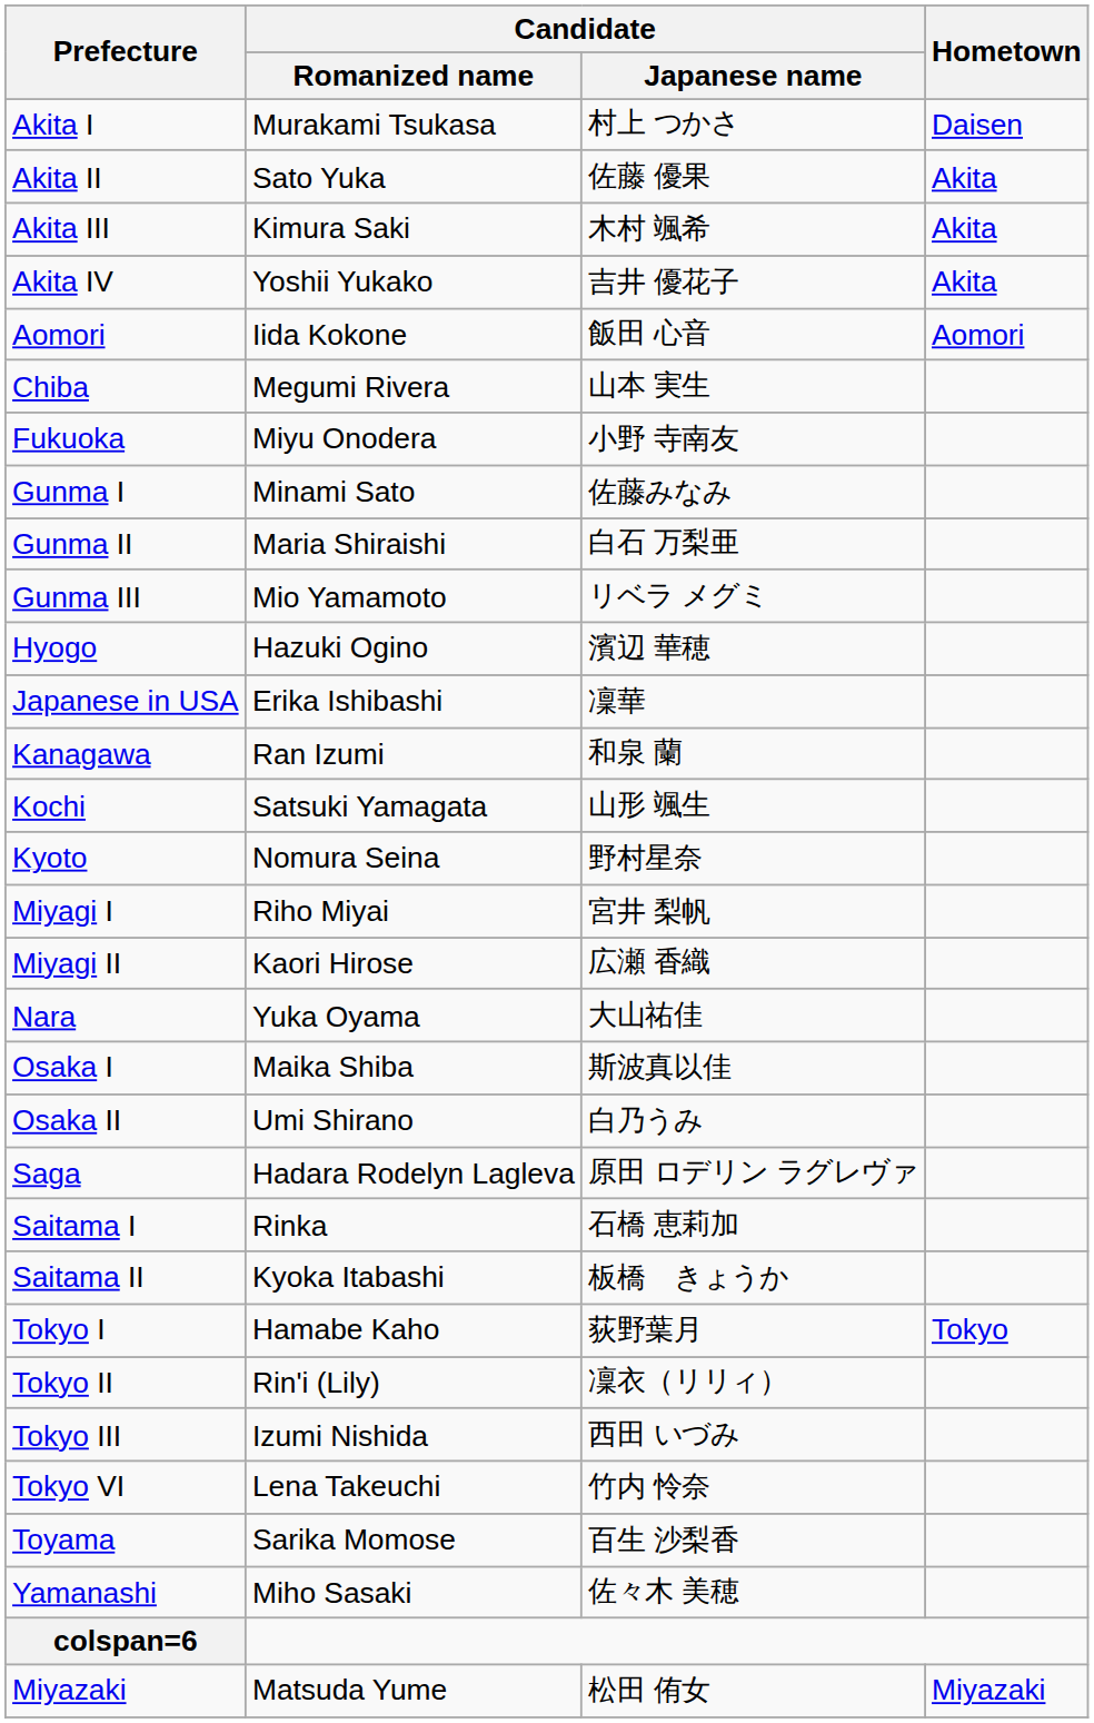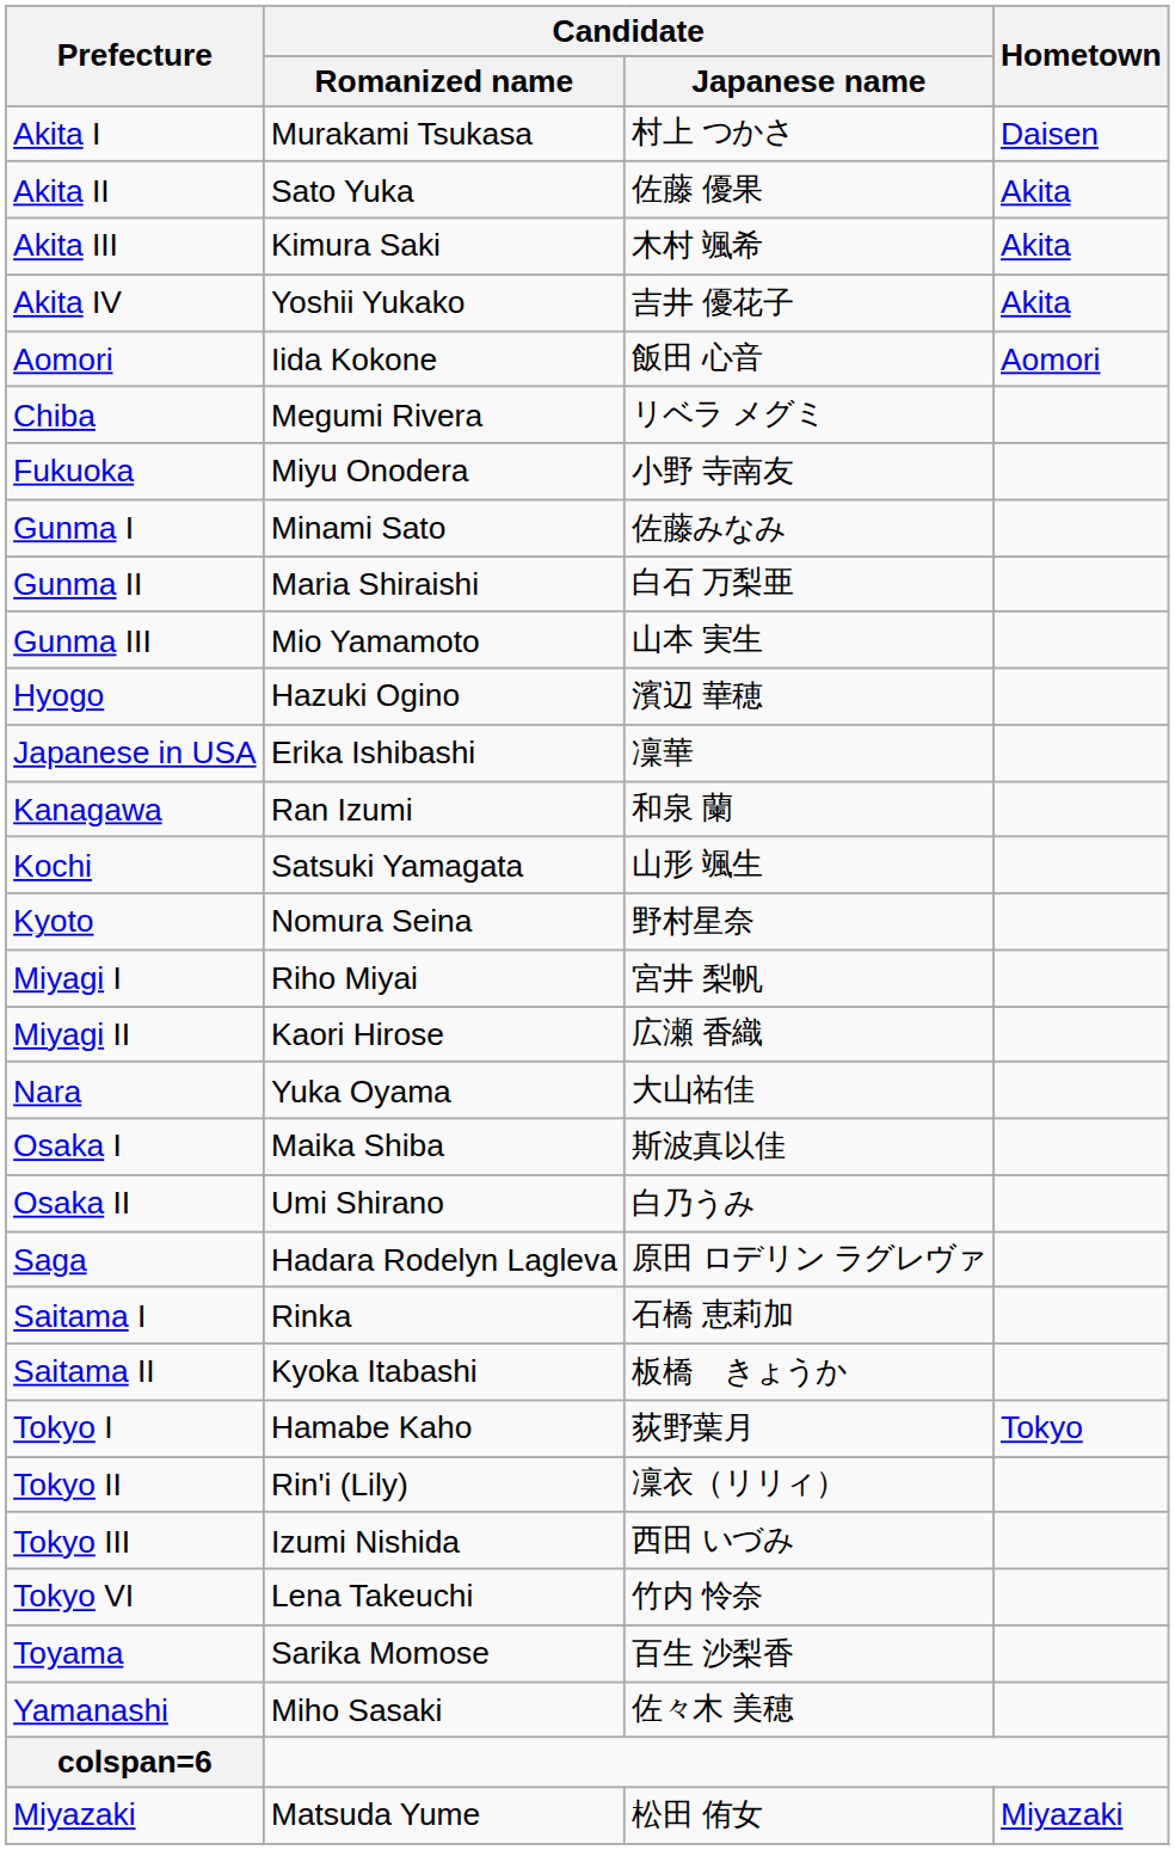Chiba | Candidate / Japanese name: 山本 実生 -> リベラ メグミ
Gunma III | Candidate / Japanese name: リベラ メグミ -> 山本 実生
